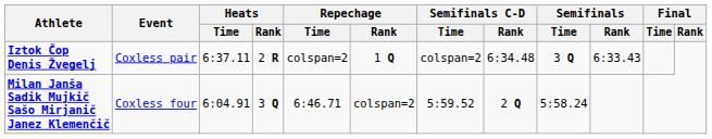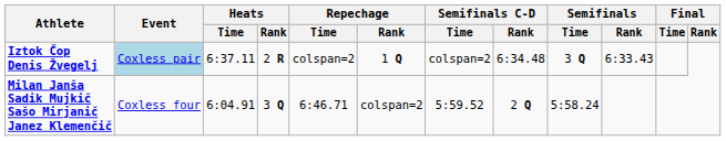Iztok Čop Denis Žvegelj | Event: no background -> lightblue background
